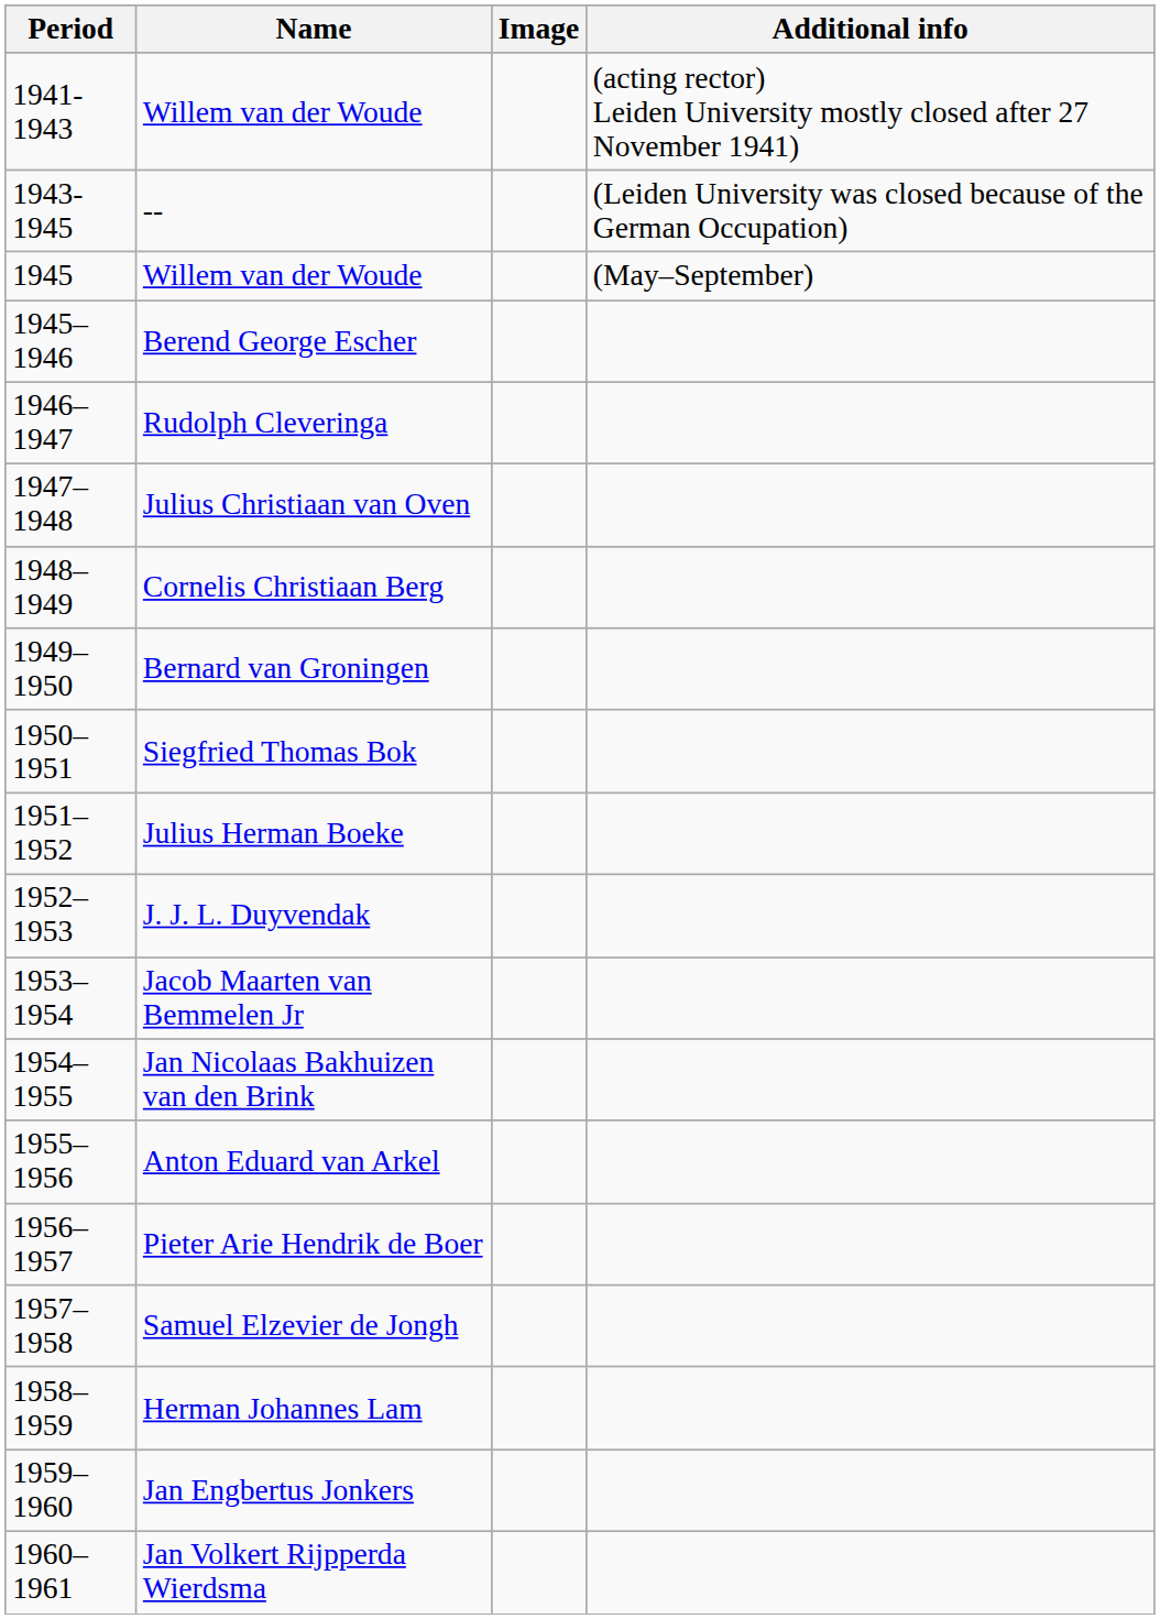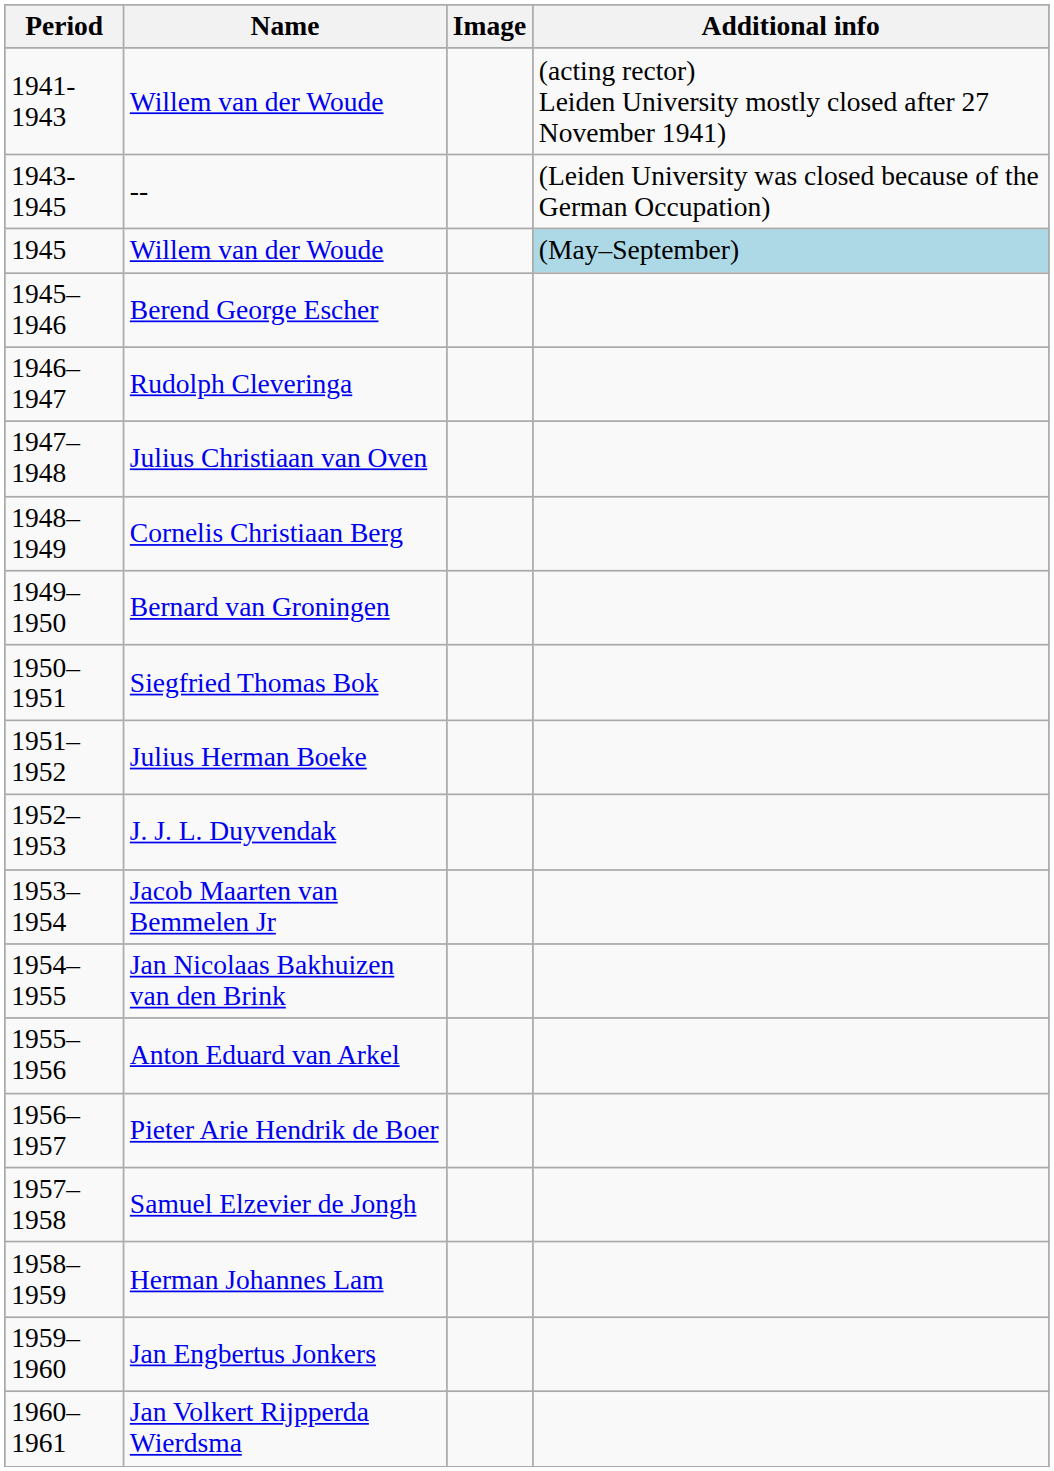1945 / Willem van der Woude | Additional info: no background -> lightblue background
